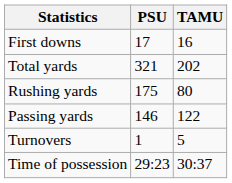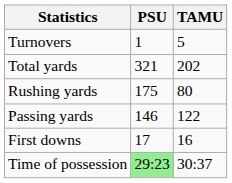rows swapped: First downs <-> Turnovers
Time of possession | PSU: no background -> lightgreen background
